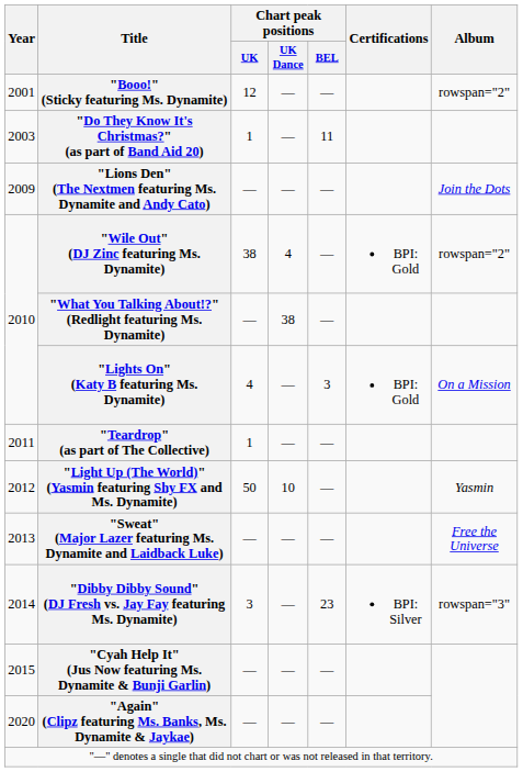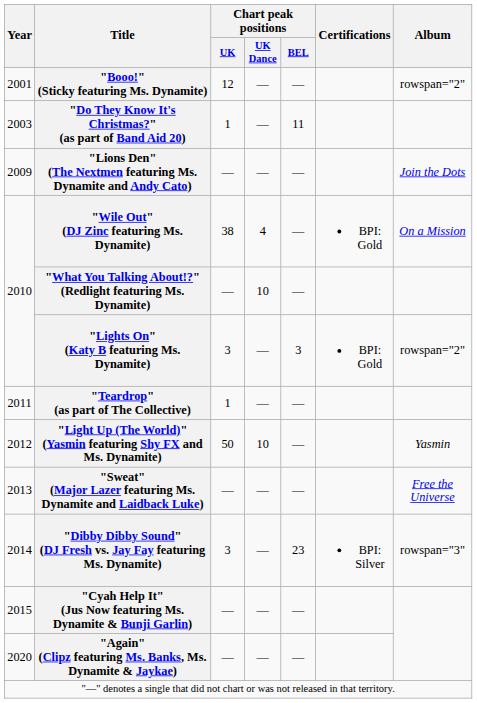"Wile Out" (DJ Zinc featuring Ms. Dynamite) | Album: rowspan="2" -> On a Mission
"What You Talking About!?" (Redlight featuring Ms. Dynamite) | Chart peak positions / UK Dance: 38 -> 10
"Lights On" (Katy B featuring Ms. Dynamite) | Chart peak positions / UK: 4 -> 3
"Lights On" (Katy B featuring Ms. Dynamite) | Album: On a Mission -> rowspan="2"
